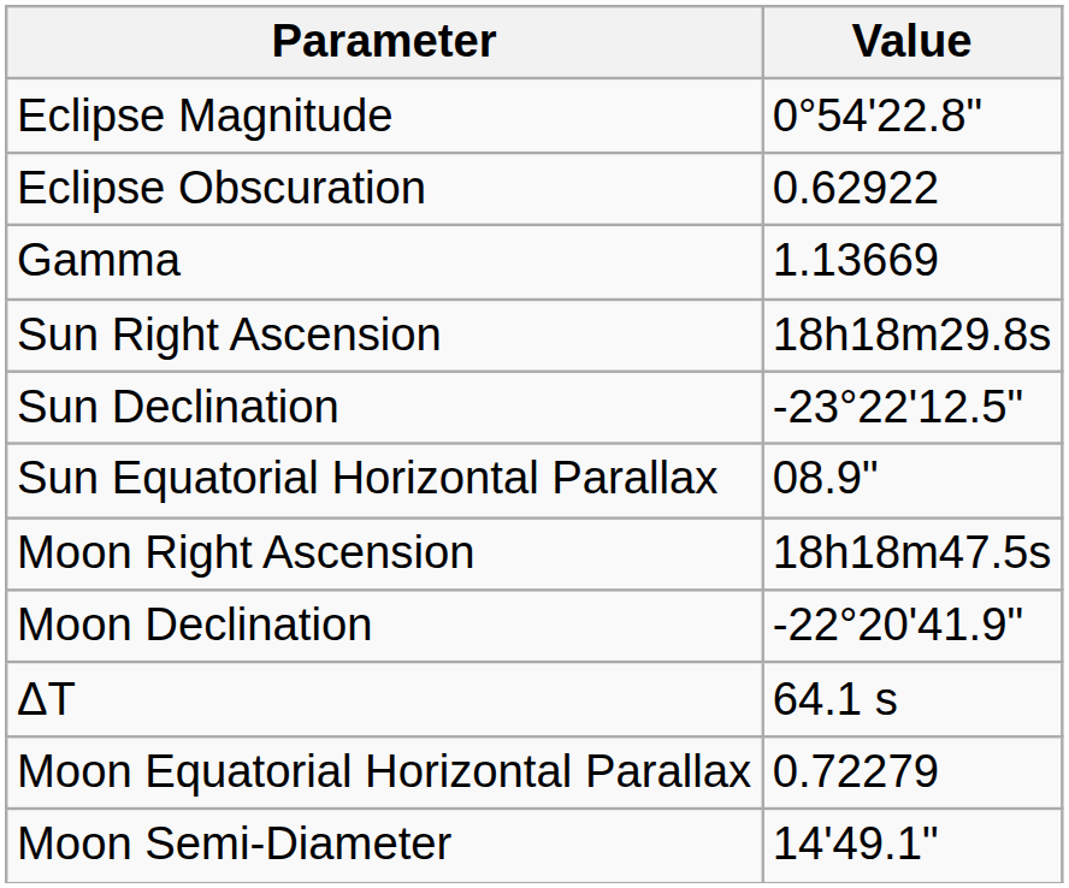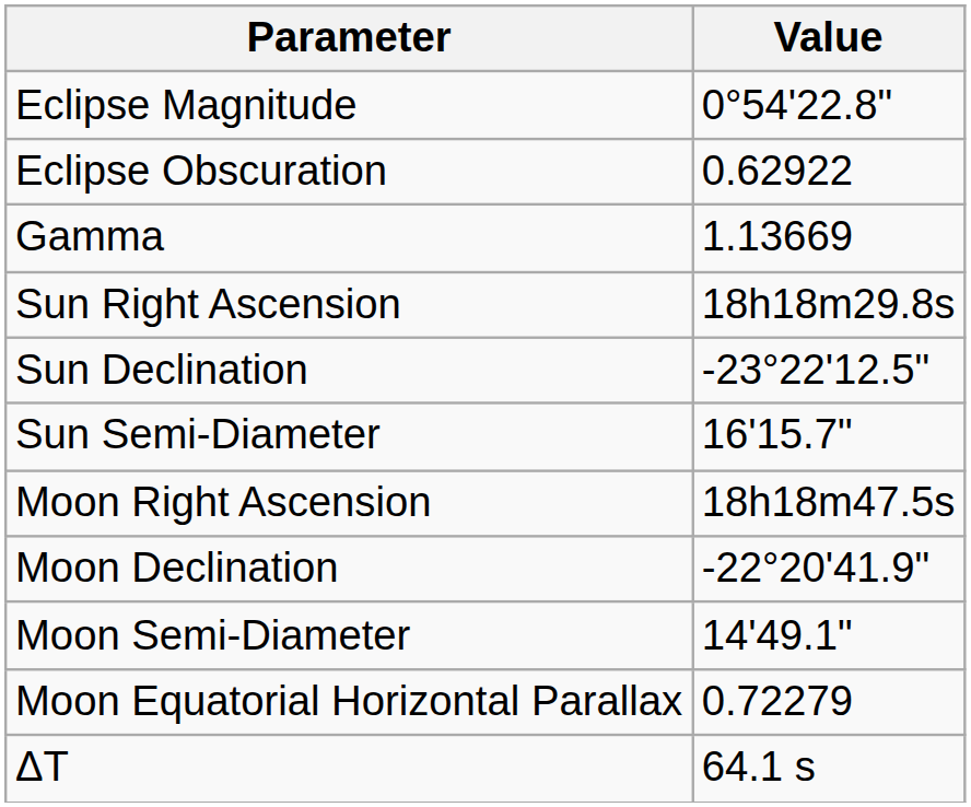+ row: Sun Semi-Diameter | 16'15.7"
- row: Sun Equatorial Horizontal Parallax | 08.9"
rows swapped: Moon Semi-Diameter <-> ΔT
